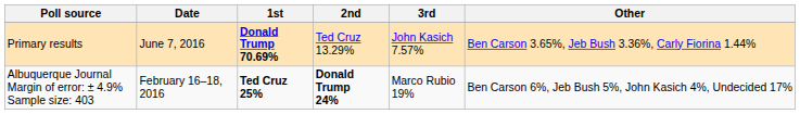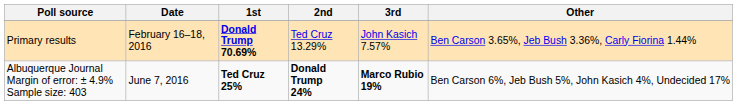Primary results | Date: June 7, 2016 -> February 16–18, 2016
Albuquerque Journal Margin of error: ± 4.9% Sample size: 403 | Date: February 16–18, 2016 -> June 7, 2016
Albuquerque Journal Margin of error: ± 4.9% Sample size: 403 | 3rd: normal -> bold
